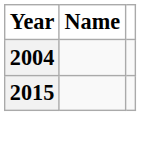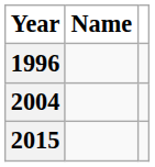+ row: 1996
